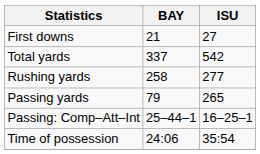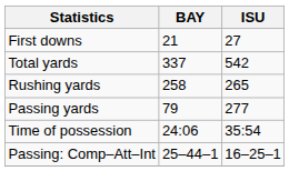Rushing yards | ISU: 277 -> 265
Passing yards | ISU: 265 -> 277
rows swapped: Passing: Comp–Att–Int <-> Time of possession
